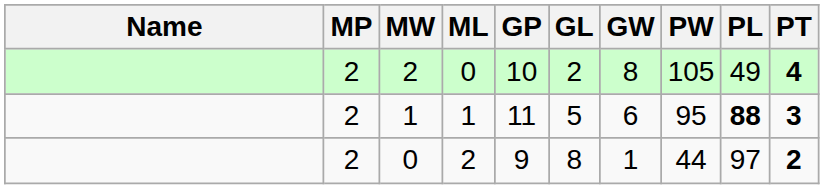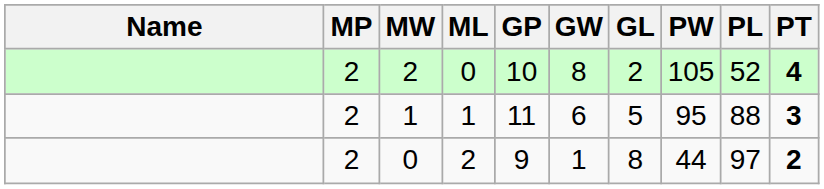columns swapped: GW <-> GL
row 2 | PL: 49 -> 52
row 3 | PL: bold -> normal
